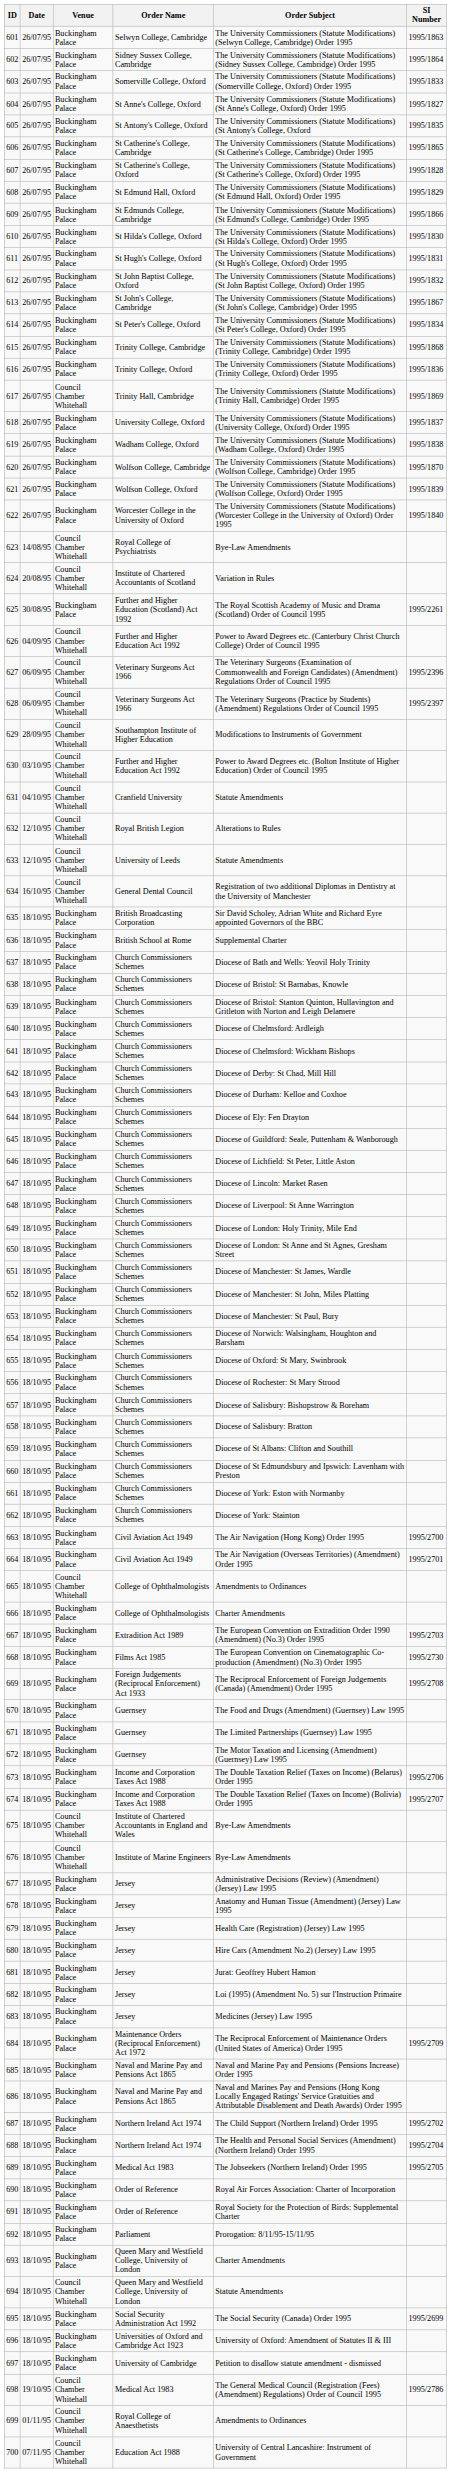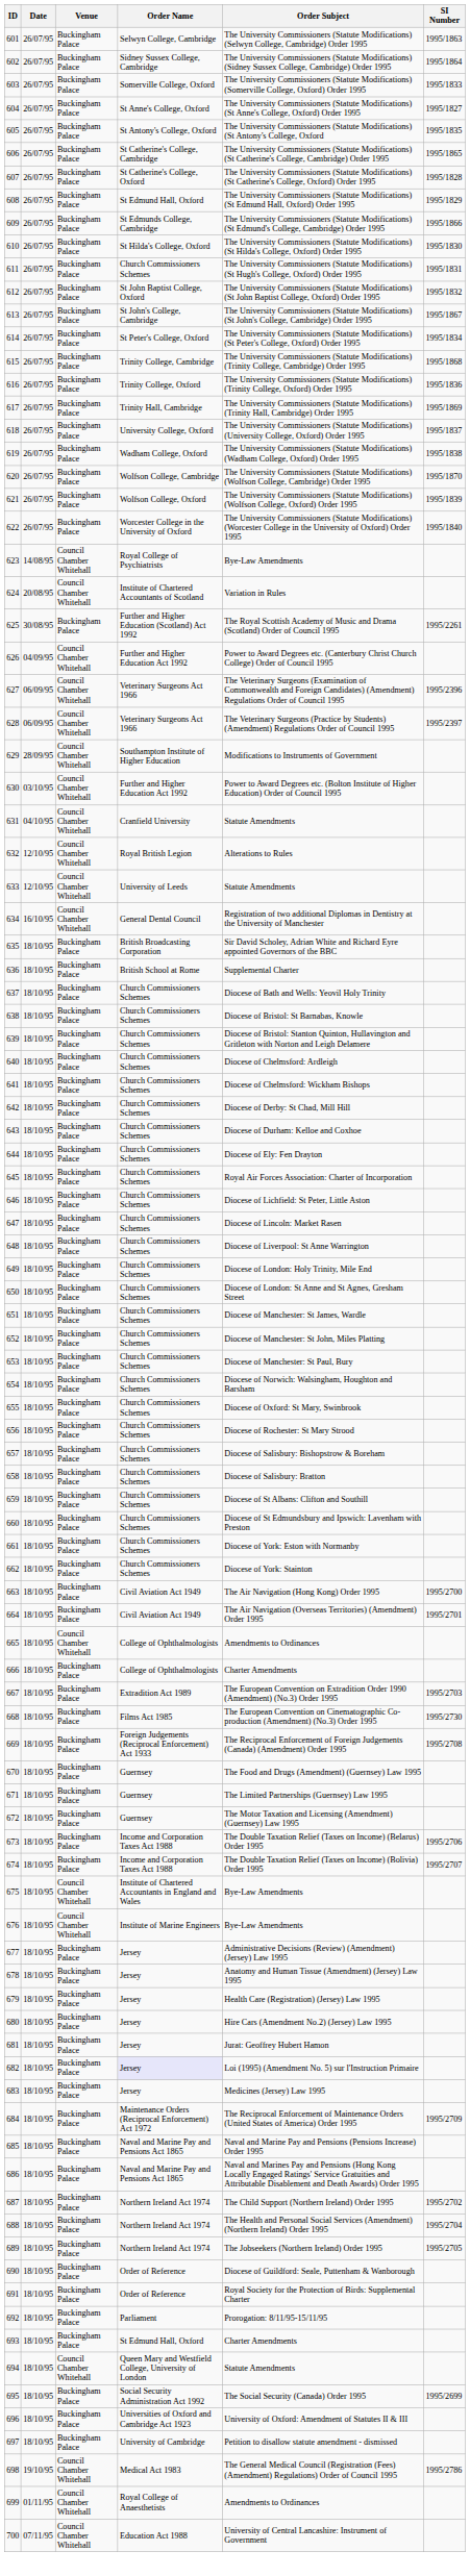611 | Order Name: St Hugh's College, Oxford -> Church Commissioners Schemes
617 | Venue: Council Chamber Whitehall -> Buckingham Palace
645 | Order Subject: Diocese of Guildford: Seale, Puttenham & Wanborough -> Royal Air Forces Association: Charter of Incorporation
682 | Order Name: no background -> lavender background
689 | Order Name: Medical Act 1983 -> Northern Ireland Act 1974
690 | Order Subject: Royal Air Forces Association: Charter of Incorporation -> Diocese of Guildford: Seale, Puttenham & Wanborough
693 | Order Name: Queen Mary and Westfield College, University of London -> St Edmund Hall, Oxford
